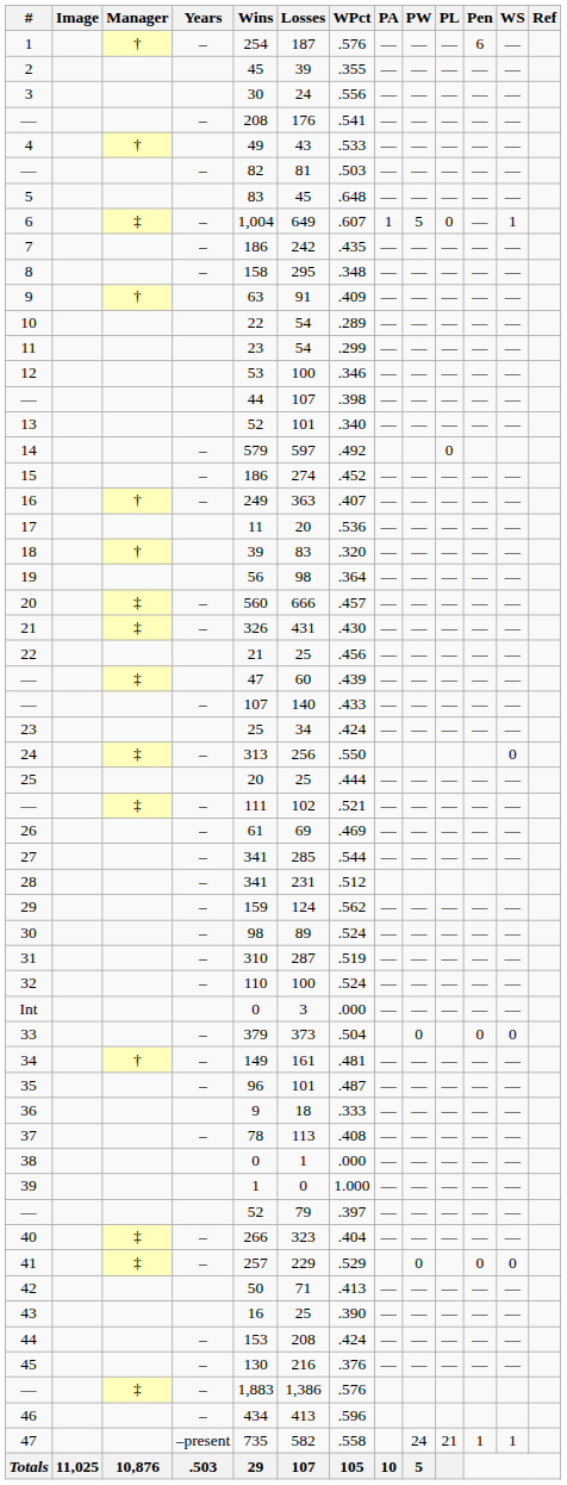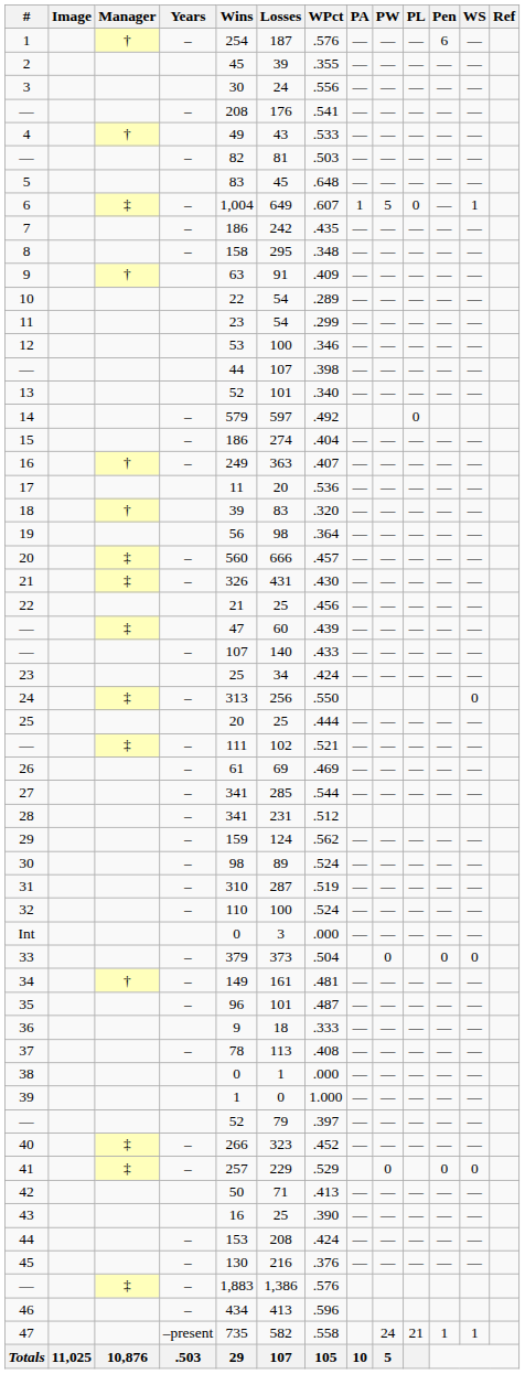15 | WPct: .452 -> .404
40 | WPct: .404 -> .452
